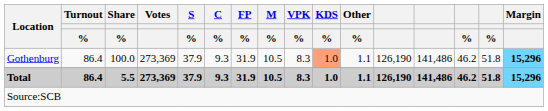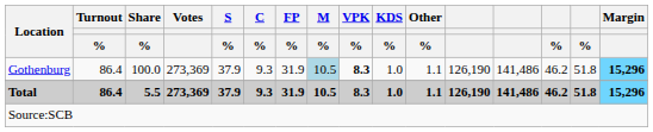Gothenburg | M / %: no background -> lightblue background
Gothenburg | VPK / %: normal -> bold
Gothenburg | KDS / %: lightsalmon background -> no background
